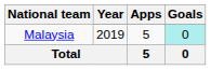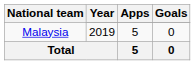2019 | Goals: paleturquoise background -> no background
